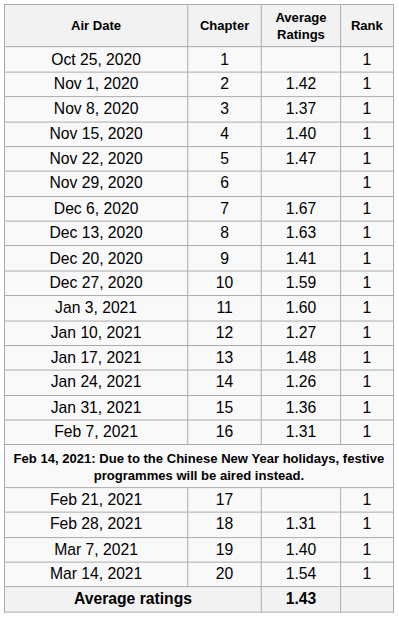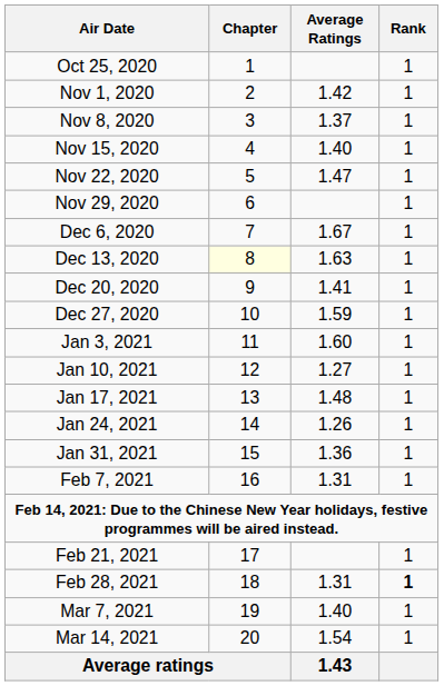Dec 13, 2020 | Chapter: no background -> lightyellow background
Feb 28, 2021 | Rank: normal -> bold
